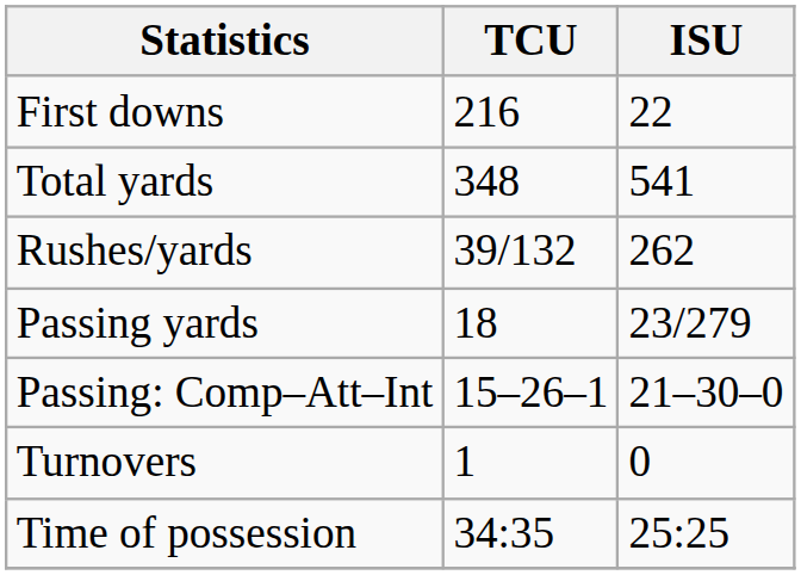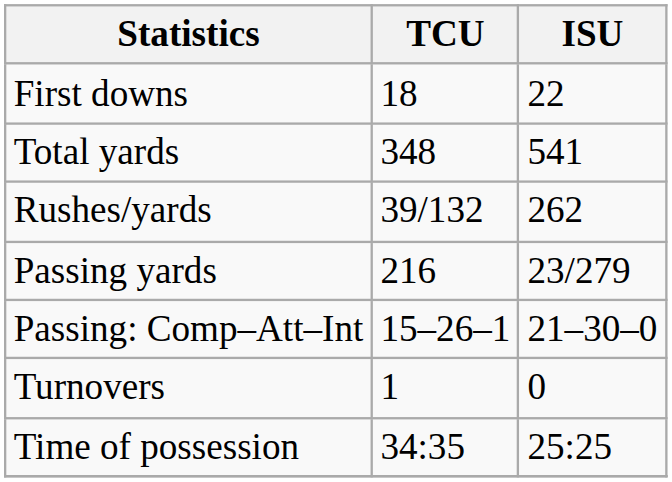First downs | TCU: 216 -> 18
Passing yards | TCU: 18 -> 216
